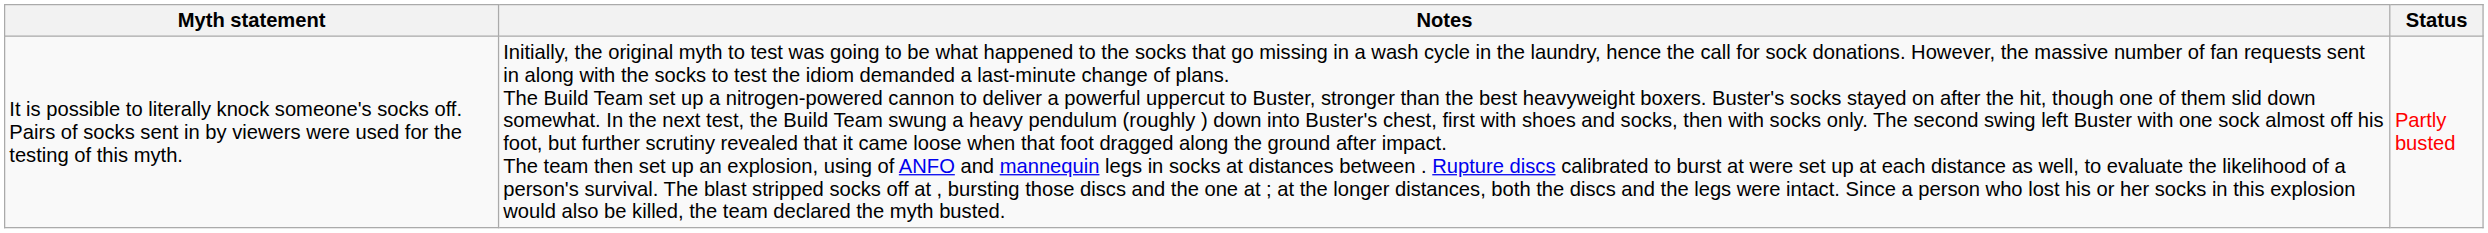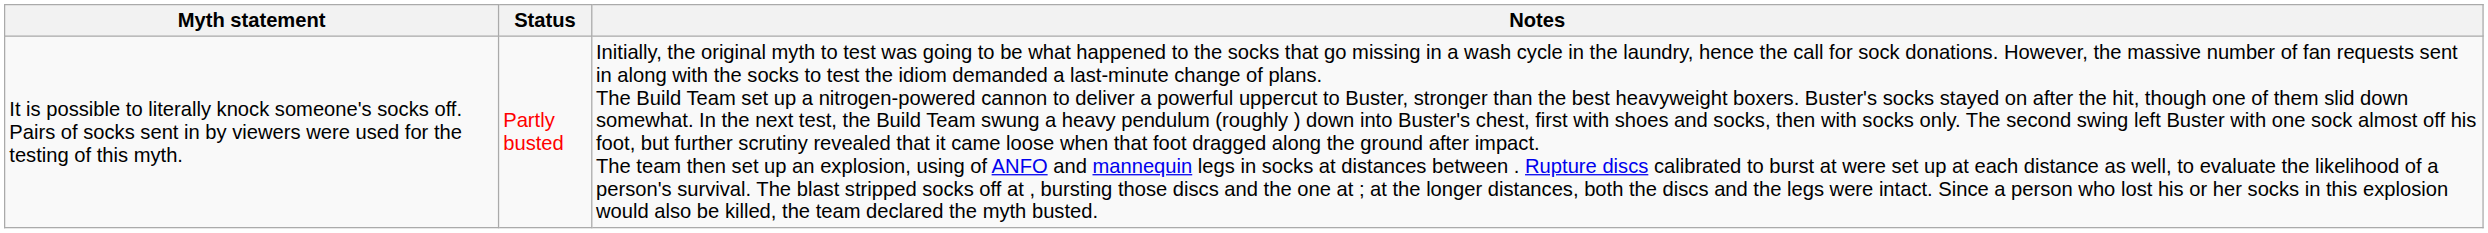columns swapped: Status <-> Notes
